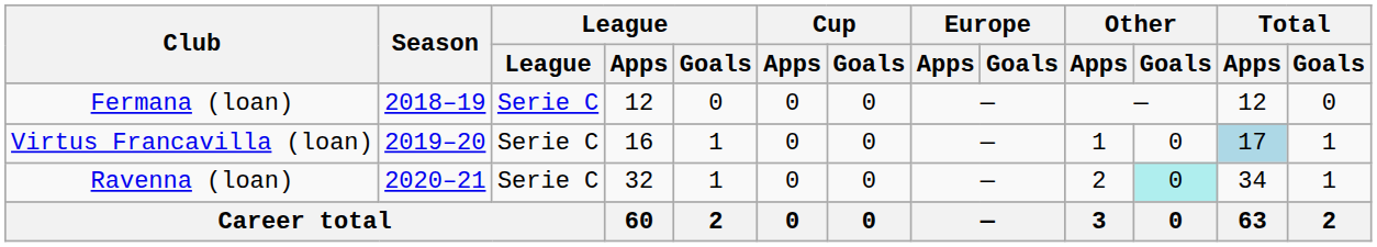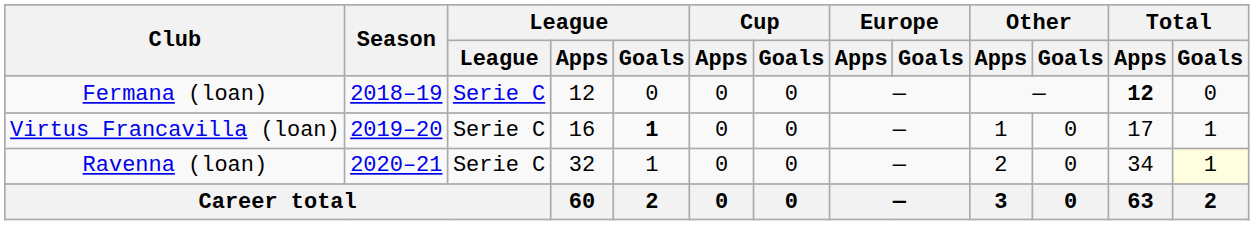Fermana (loan) | Total / Apps: normal -> bold
Virtus Francavilla (loan) | League / Goals: normal -> bold
Virtus Francavilla (loan) | Total / Apps: lightblue background -> no background
Ravenna (loan) | Other / Goals: paleturquoise background -> no background
Ravenna (loan) | Total / Goals: no background -> lightyellow background
